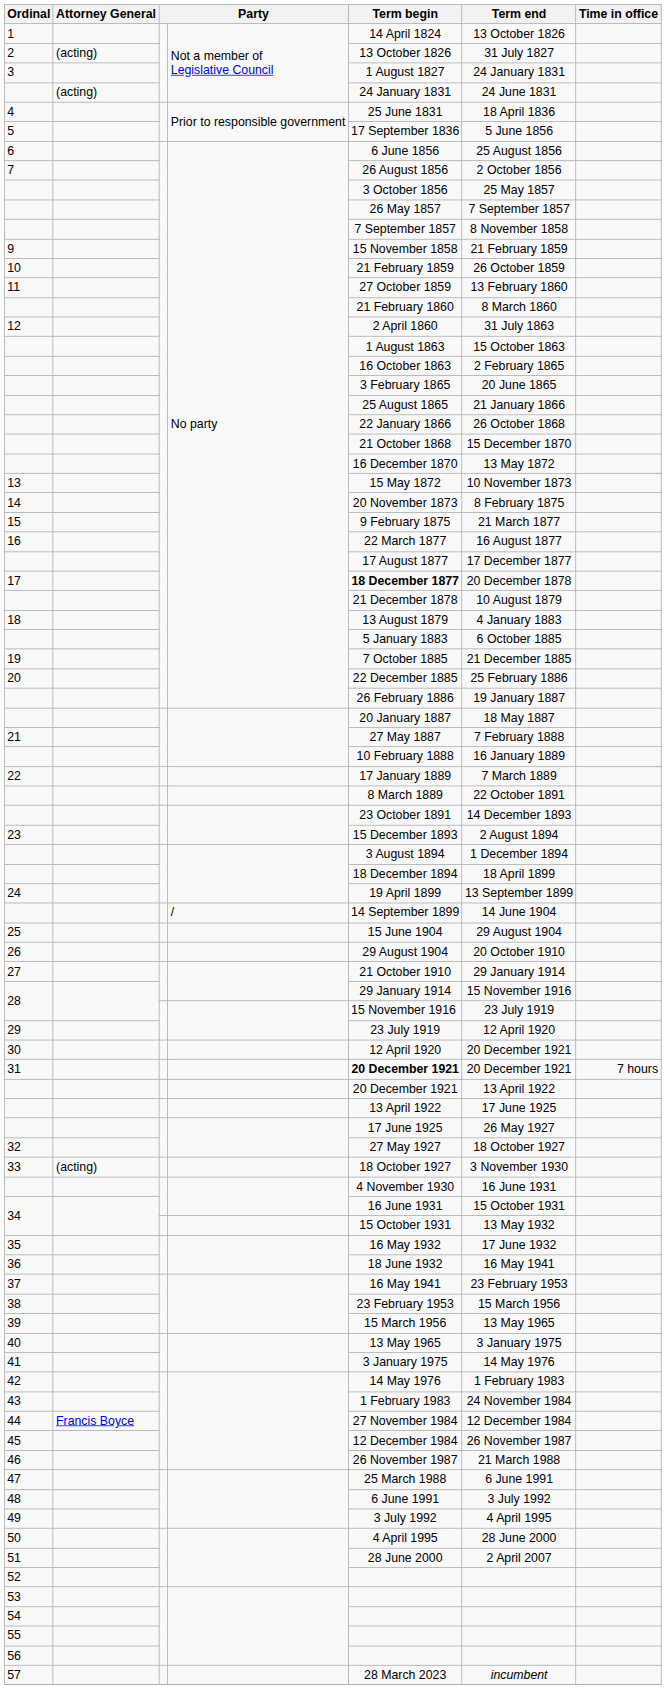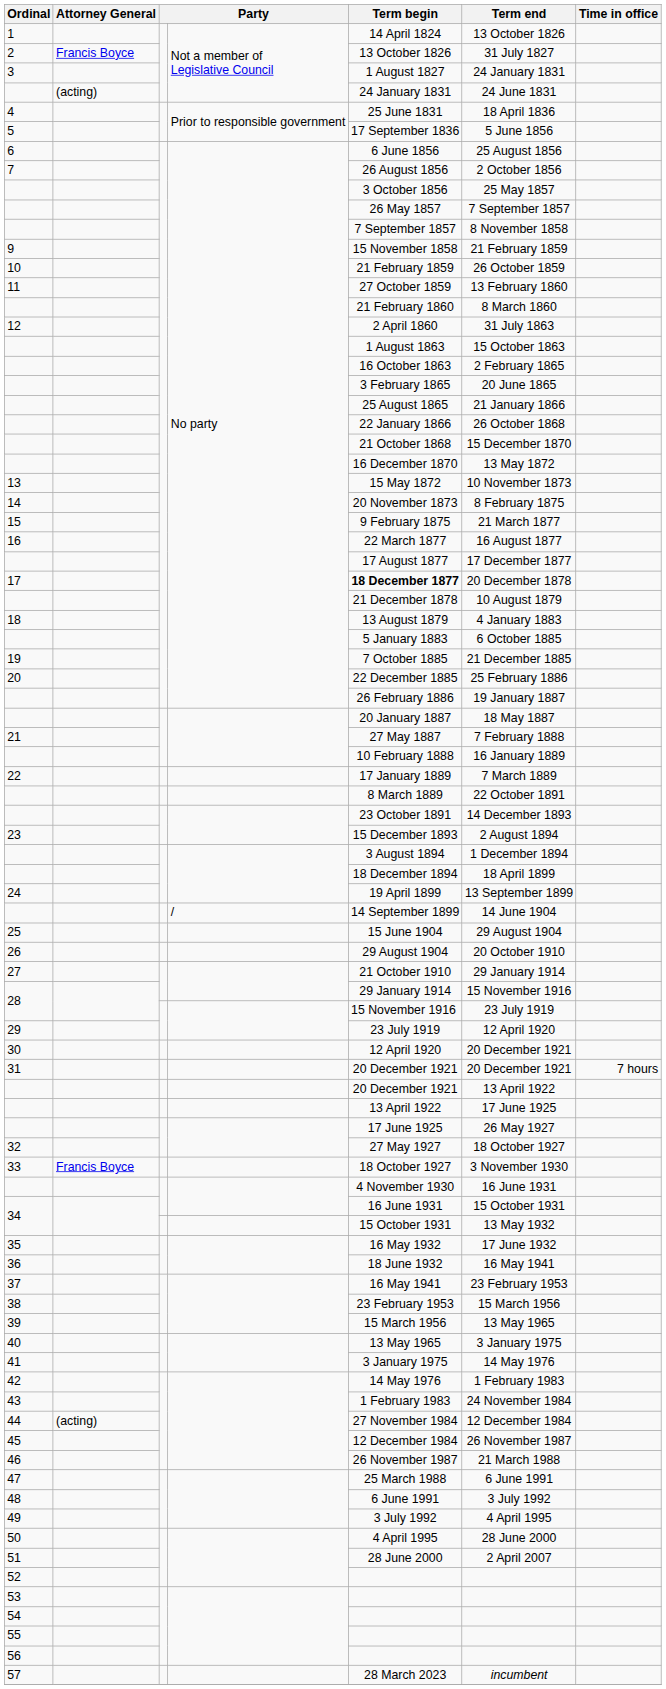2 | Attorney General: (acting) -> Francis Boyce
31 | Term begin: bold -> normal
33 | Attorney General: (acting) -> Francis Boyce
44 | Attorney General: Francis Boyce -> (acting)
